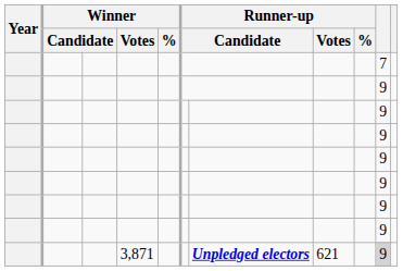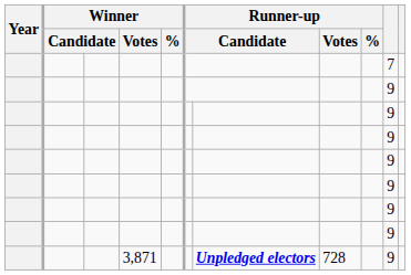3,871 | Runner-up / Votes: 621 -> 728
3,871 | column 10: lightgrey background -> no background
